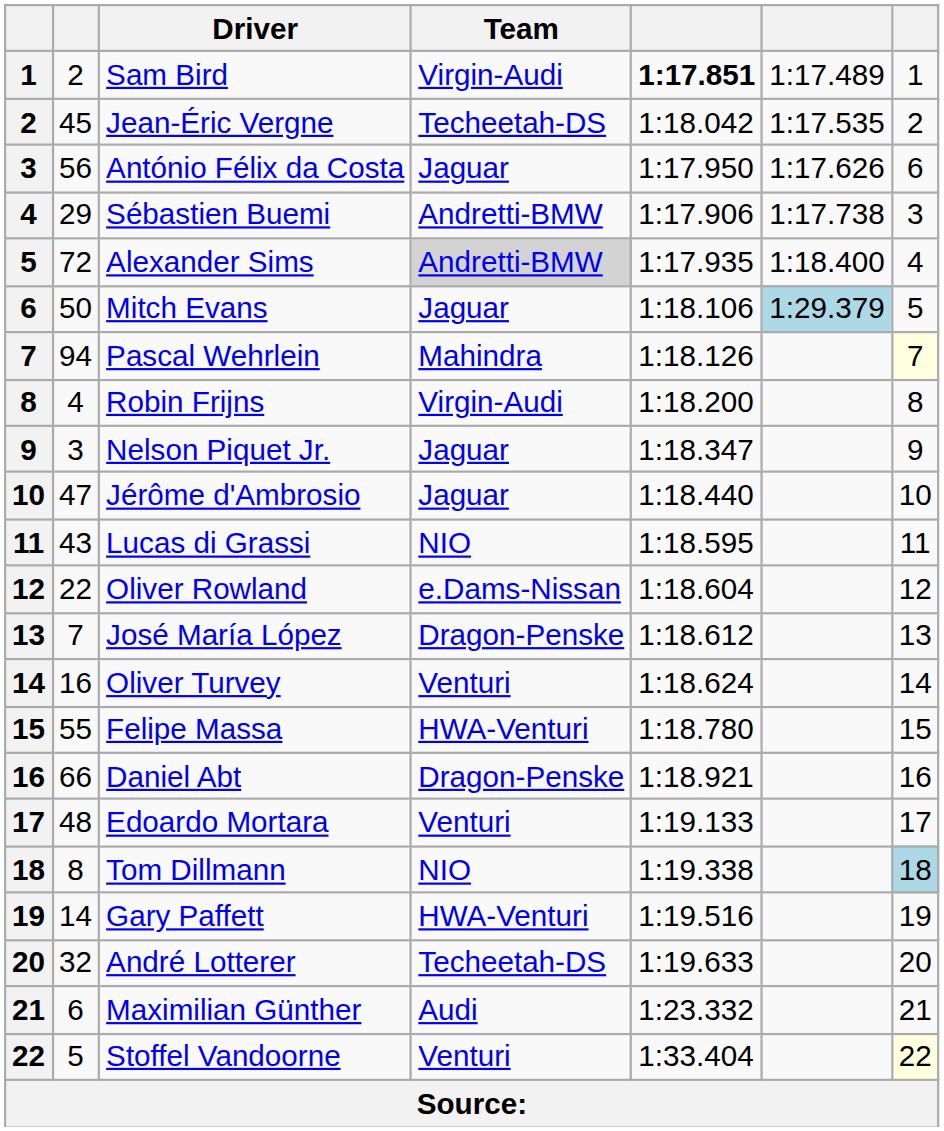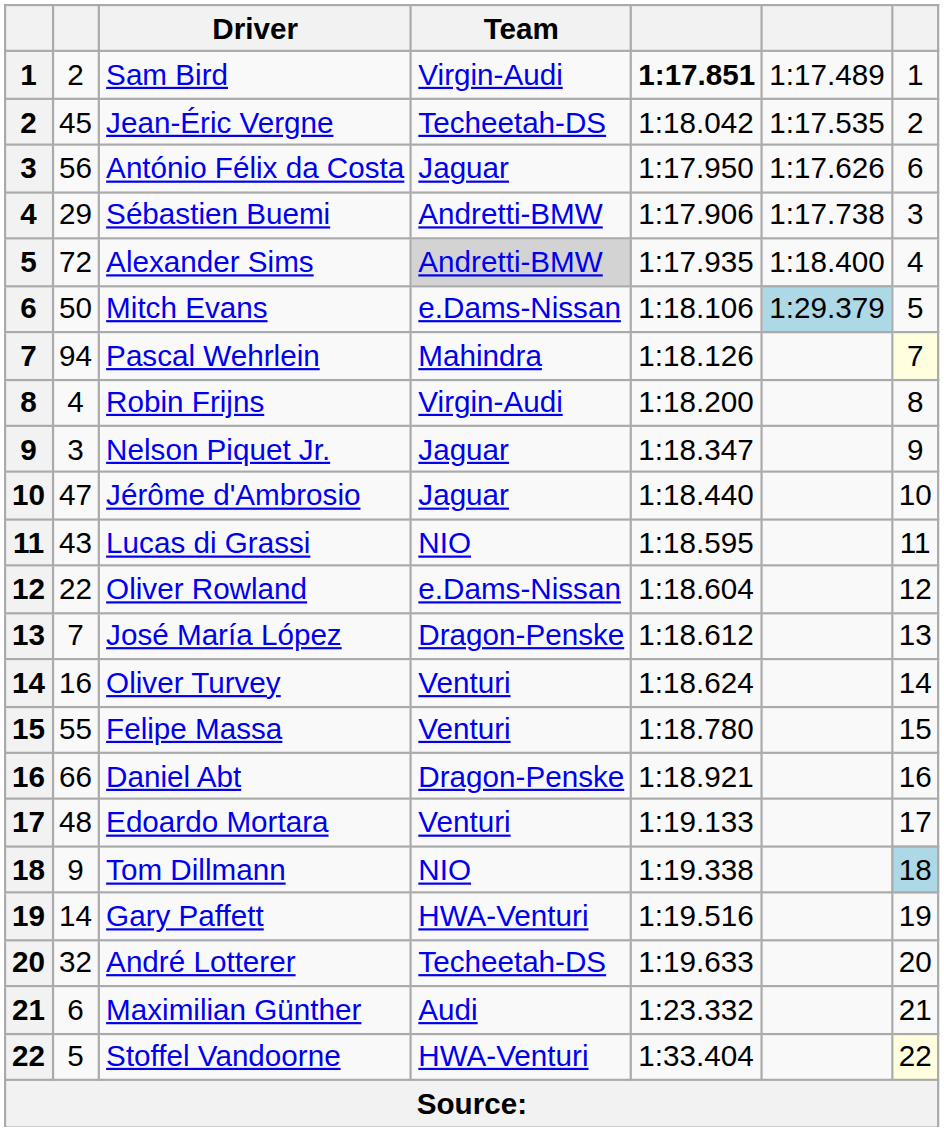Mitch Evans | Team: Jaguar -> e.Dams-Nissan
Felipe Massa | Team: HWA-Venturi -> Venturi
Tom Dillmann | column 2: 8 -> 9
Stoffel Vandoorne | Team: Venturi -> HWA-Venturi
